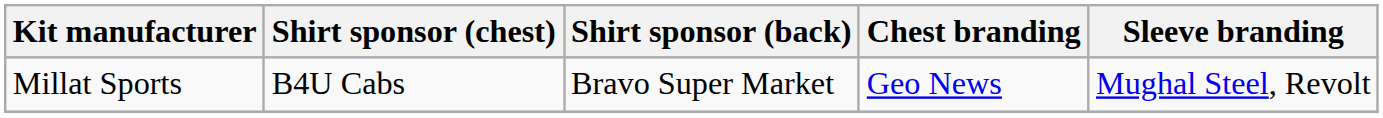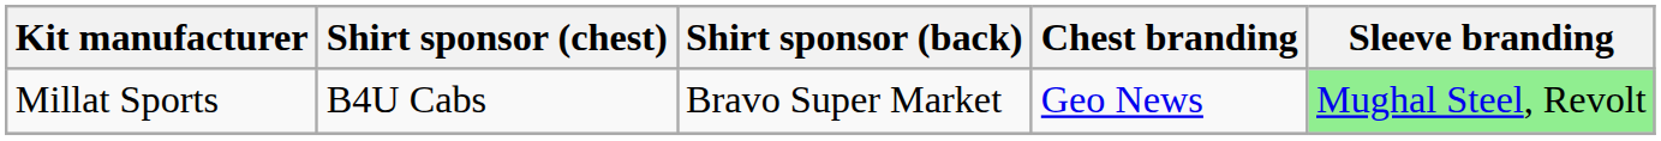Millat Sports | Sleeve branding: no background -> lightgreen background
